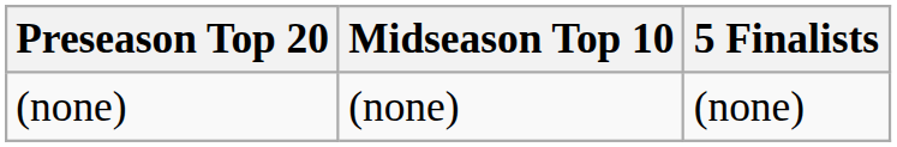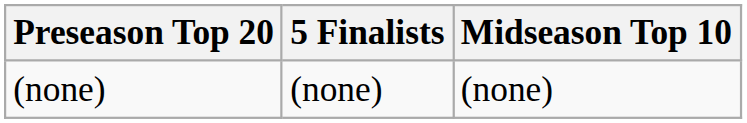columns swapped: Midseason Top 10 <-> 5 Finalists
